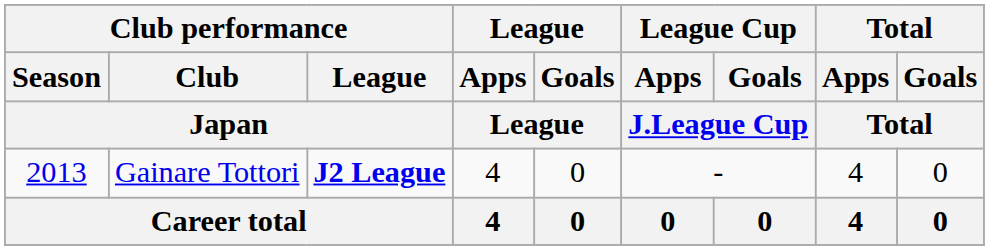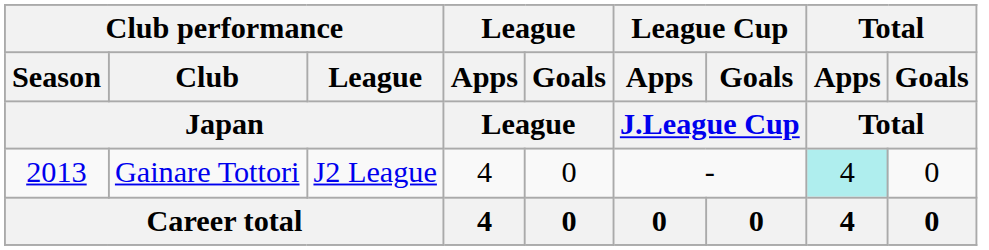Gainare Tottori | Club performance / League / Japan: bold -> normal
Gainare Tottori | Total / Apps / Total: no background -> paleturquoise background
